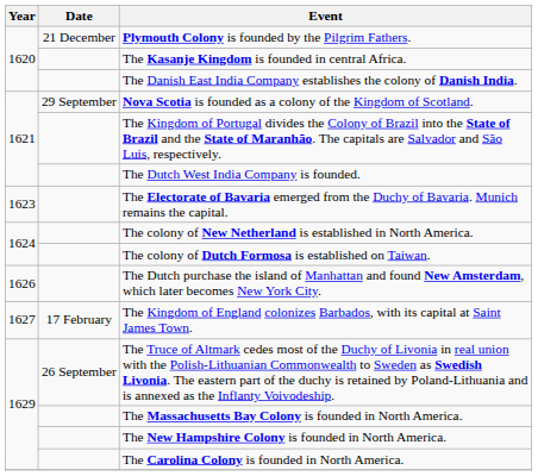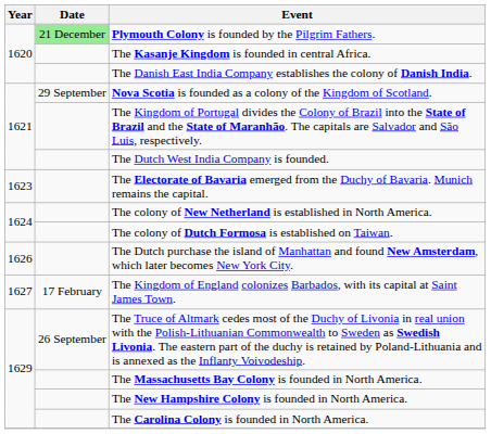Plymouth Colony is founded by the Pilgrim Fathers. | Date: no background -> lightgreen background
